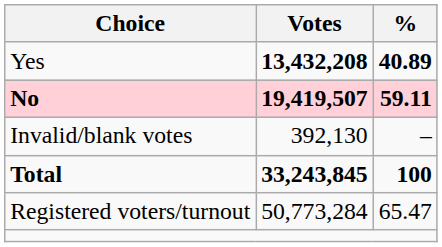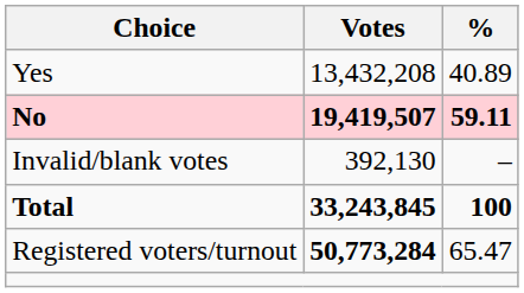Yes | Votes: bold -> normal
Yes | %: bold -> normal
Registered voters/turnout | Votes: normal -> bold
